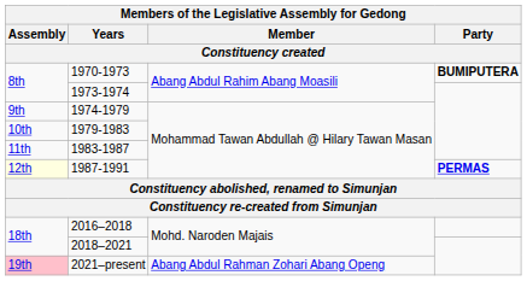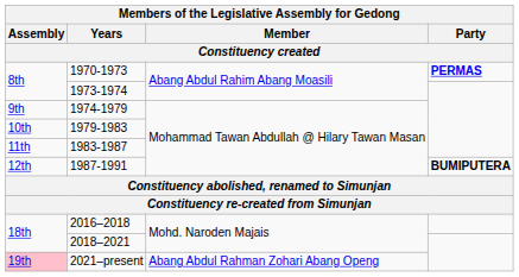1970-1973 | Party: BUMIPUTERA -> PERMAS
1987-1991 | Assembly: lightyellow background -> no background
1987-1991 | Party: PERMAS -> BUMIPUTERA
